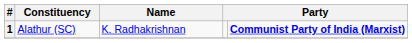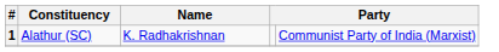1 | column 5: bold -> normal
